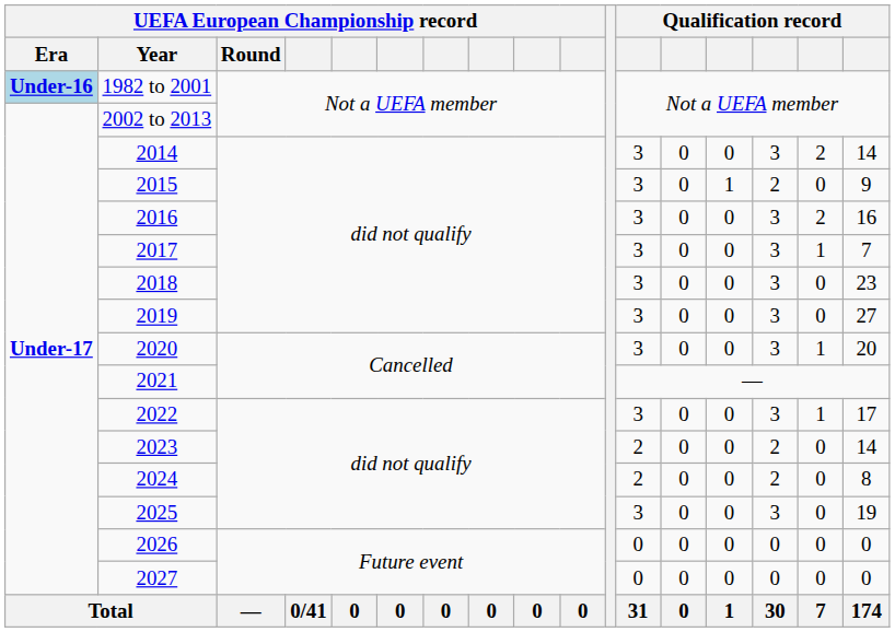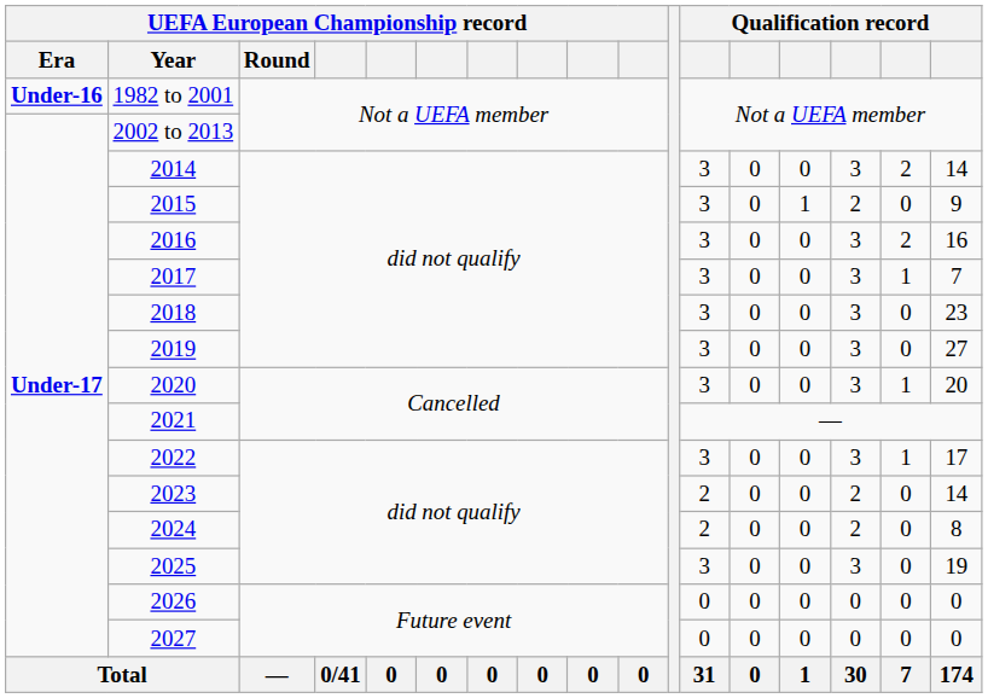1982 to 2001 | UEFA European Championship record / Era: lightblue background -> no background
